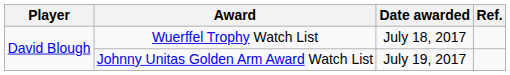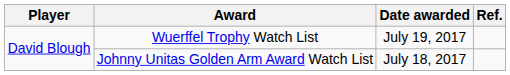Wuerffel Trophy Watch List | Date awarded: July 18, 2017 -> July 19, 2017
Johnny Unitas Golden Arm Award Watch List | Date awarded: July 19, 2017 -> July 18, 2017
